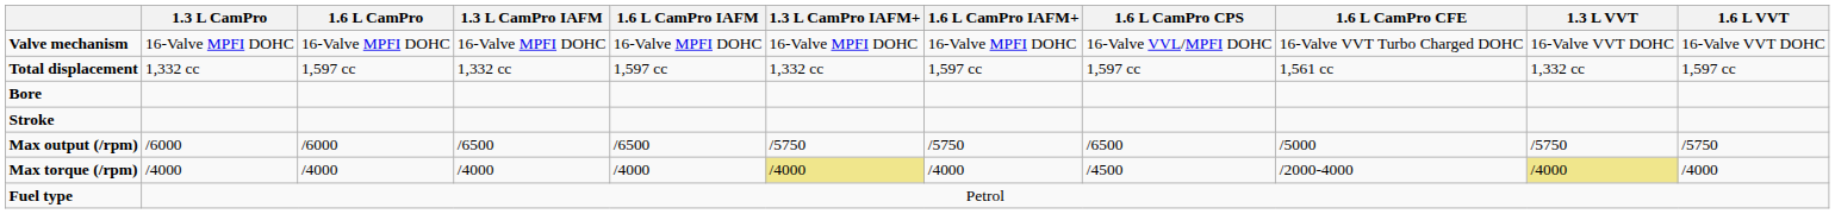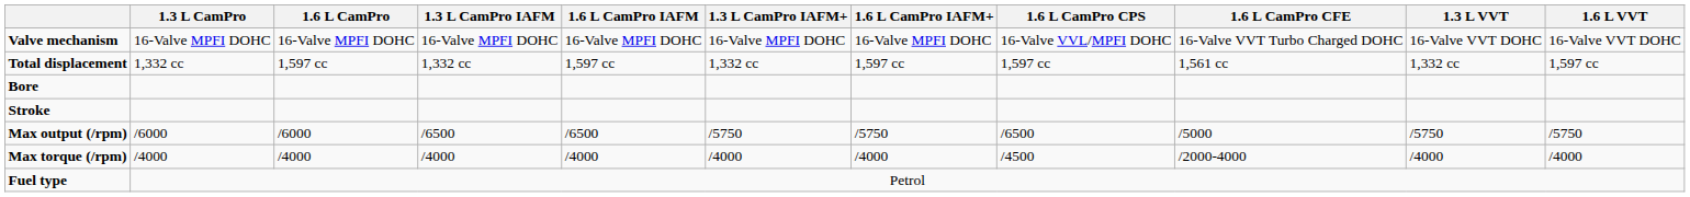Max torque (/rpm) | 1.3 L CamPro IAFM+: khaki background -> no background
Max torque (/rpm) | 1.3 L VVT: khaki background -> no background
